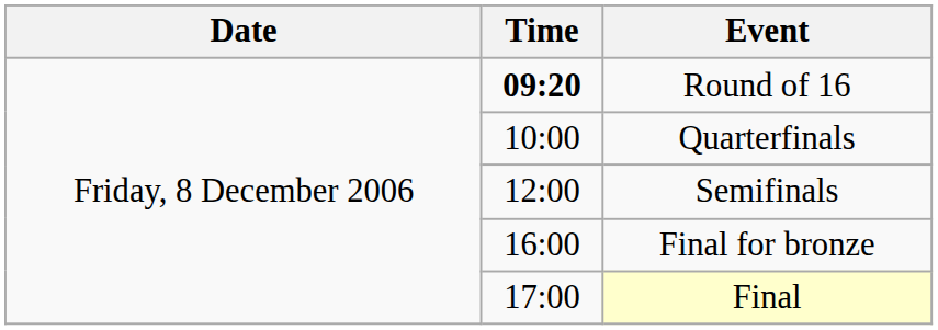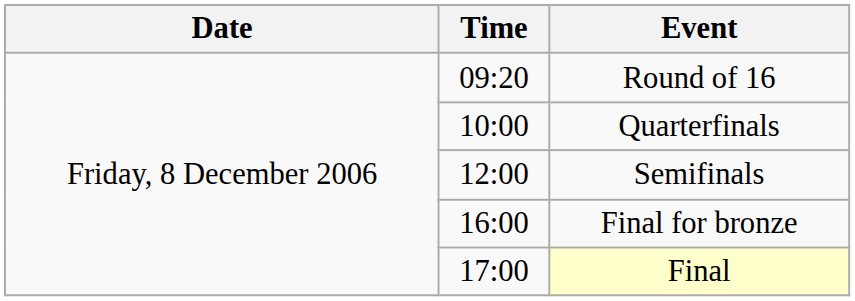Round of 16 | Time: bold -> normal
